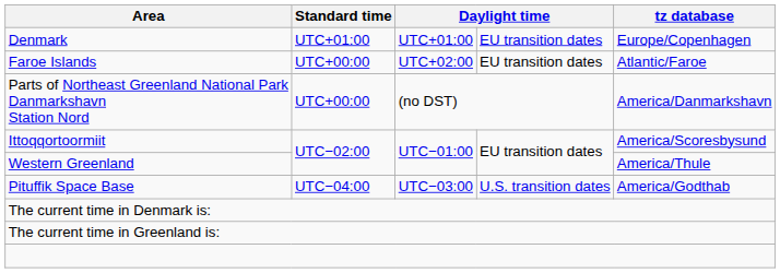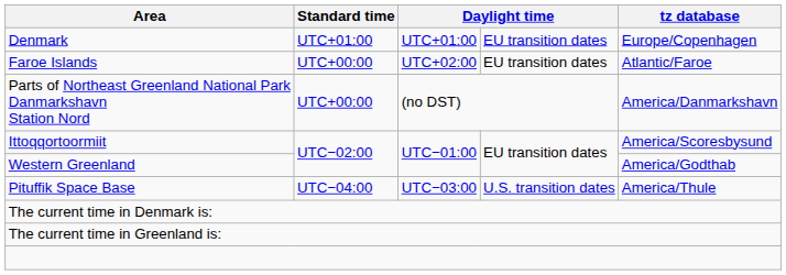Western Greenland | tz database: America/Thule -> America/Godthab
Pituffik Space Base | tz database: America/Godthab -> America/Thule
